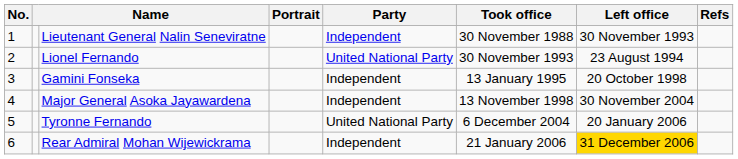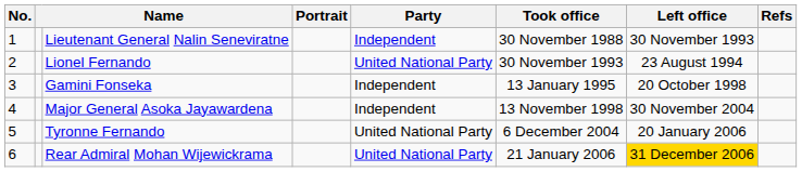Rear Admiral Mohan Wijewickrama | Party: Independent -> United National Party
